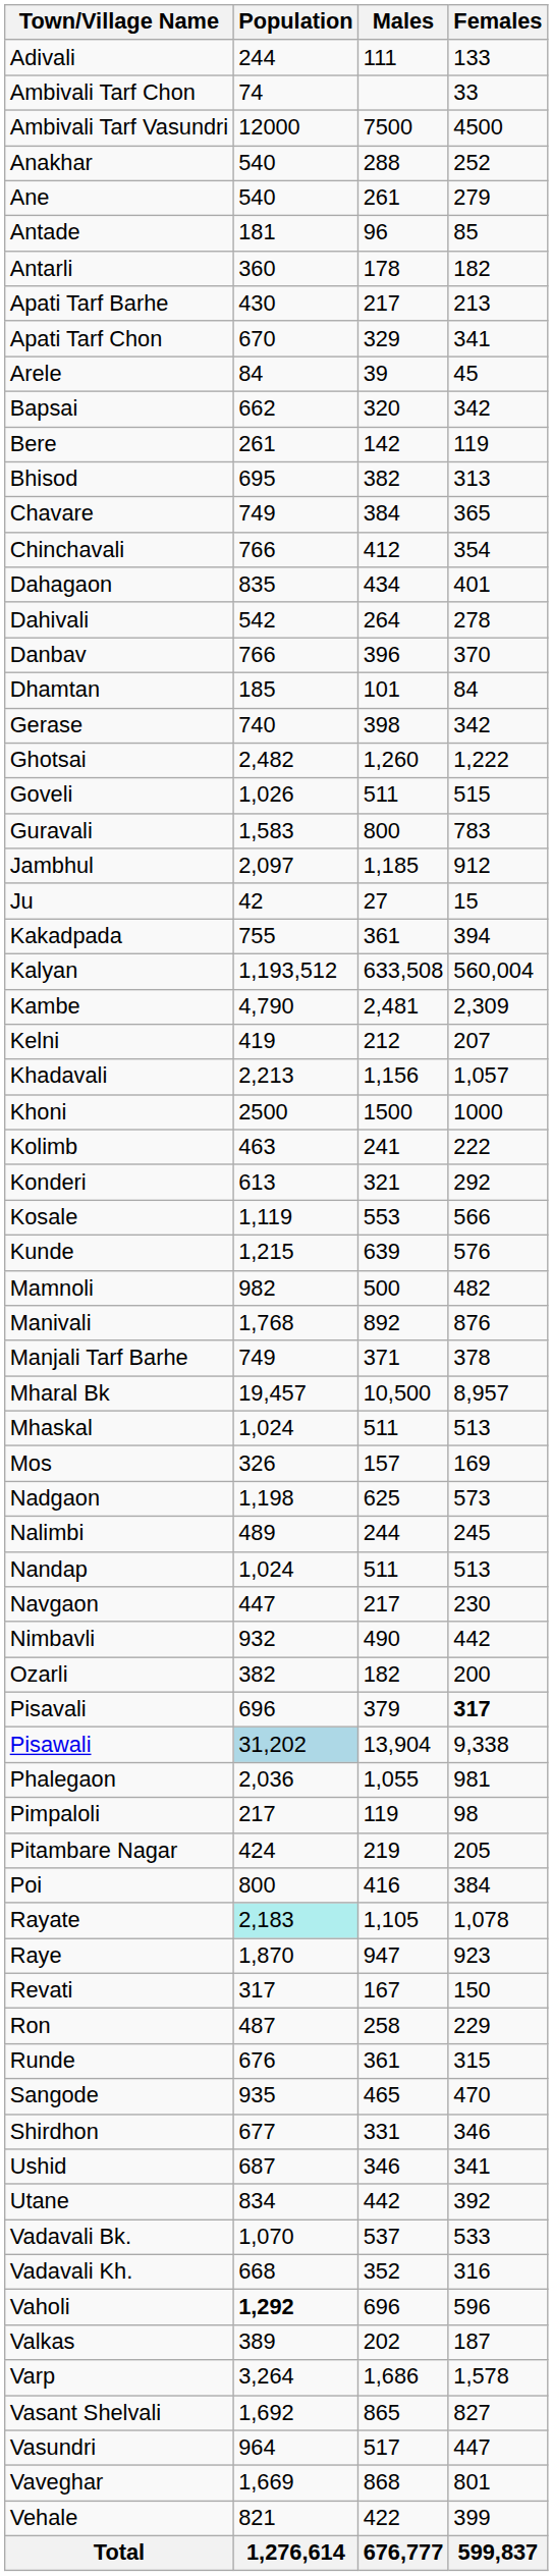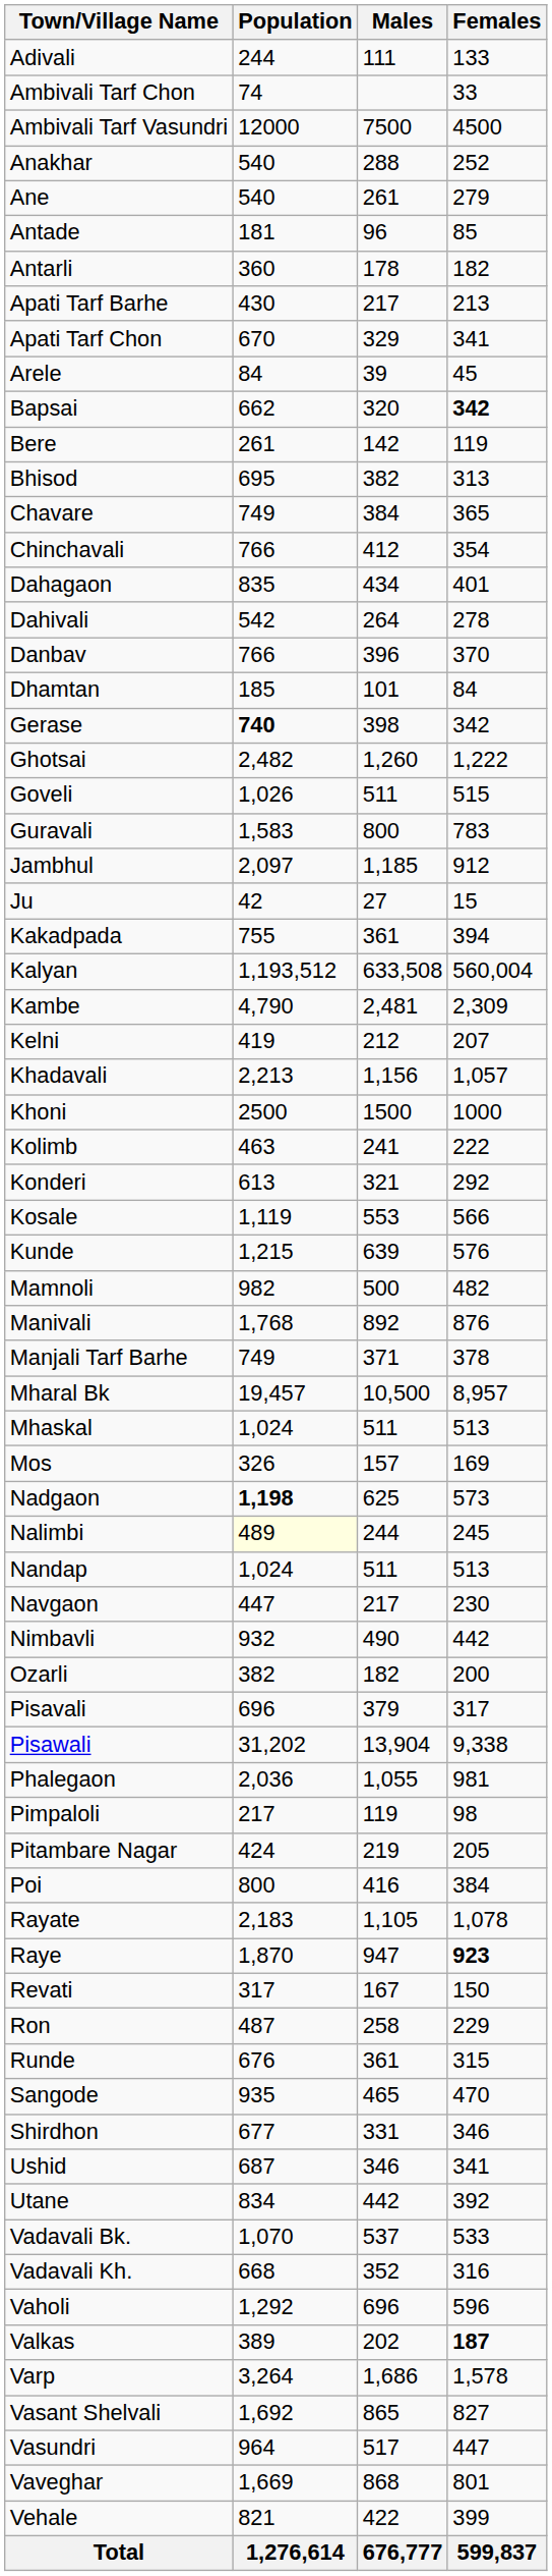Bapsai | Females: normal -> bold
Gerase | Population: normal -> bold
Nadgaon | Population: normal -> bold
Nalimbi | Population: no background -> lightyellow background
Pisavali | Females: bold -> normal
Pisawali | Population: lightblue background -> no background
Rayate | Population: paleturquoise background -> no background
Raye | Females: normal -> bold
Vaholi | Population: bold -> normal
Valkas | Females: normal -> bold
